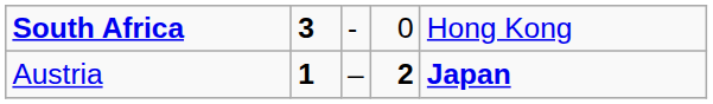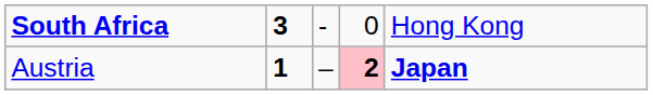Austria | column 4: no background -> pink background
